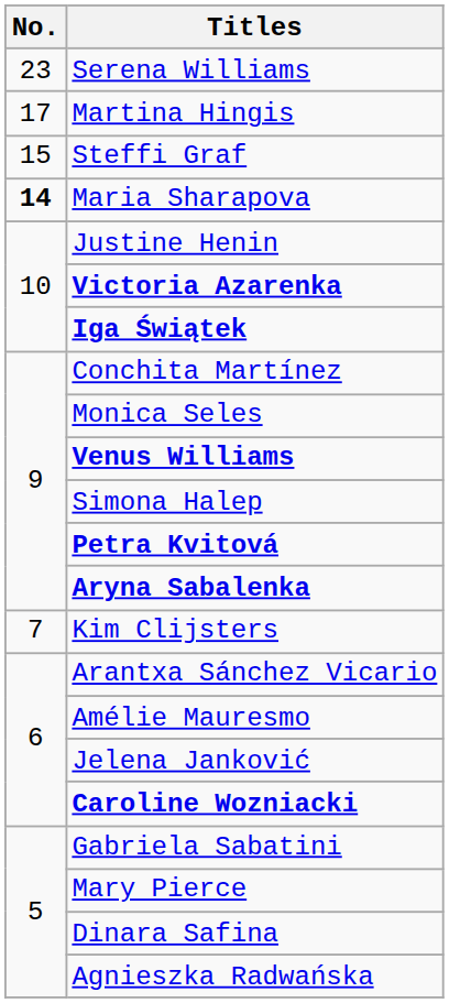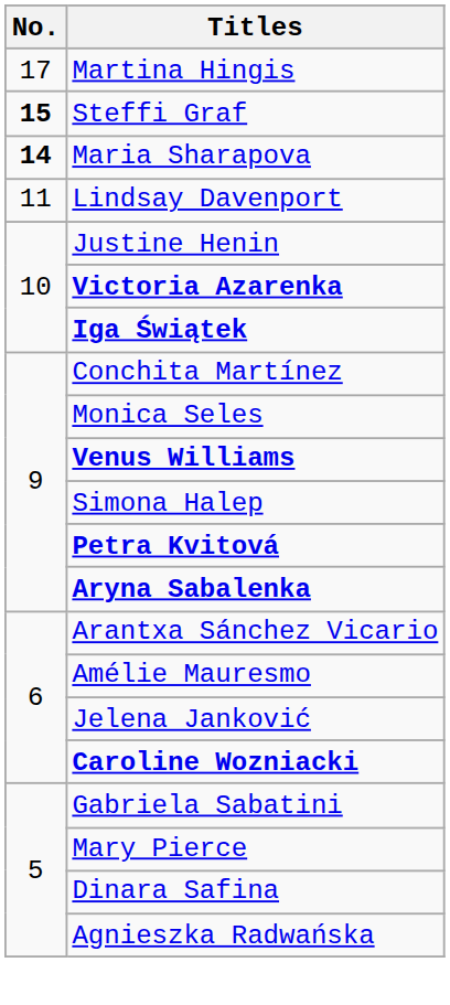- row: 23 | Serena Williams
Steffi Graf | No.: normal -> bold
+ row: 11 | Lindsay Davenport
- row: 7 | Kim Clijsters
